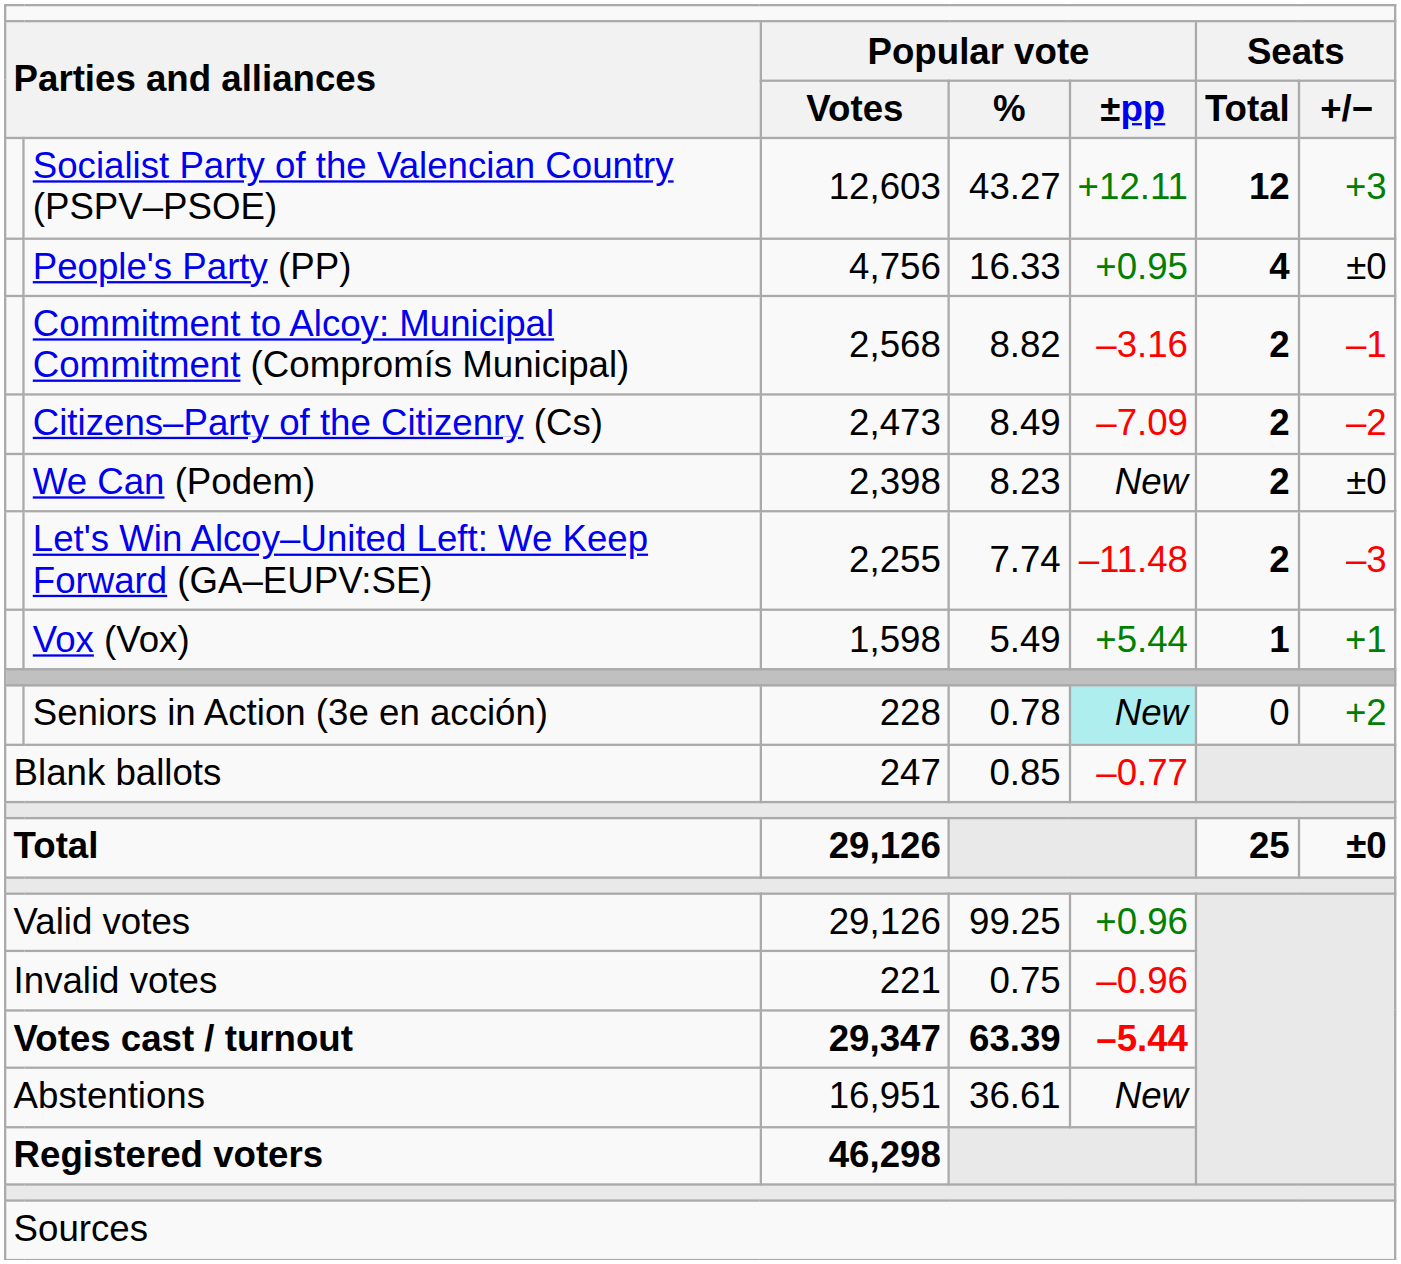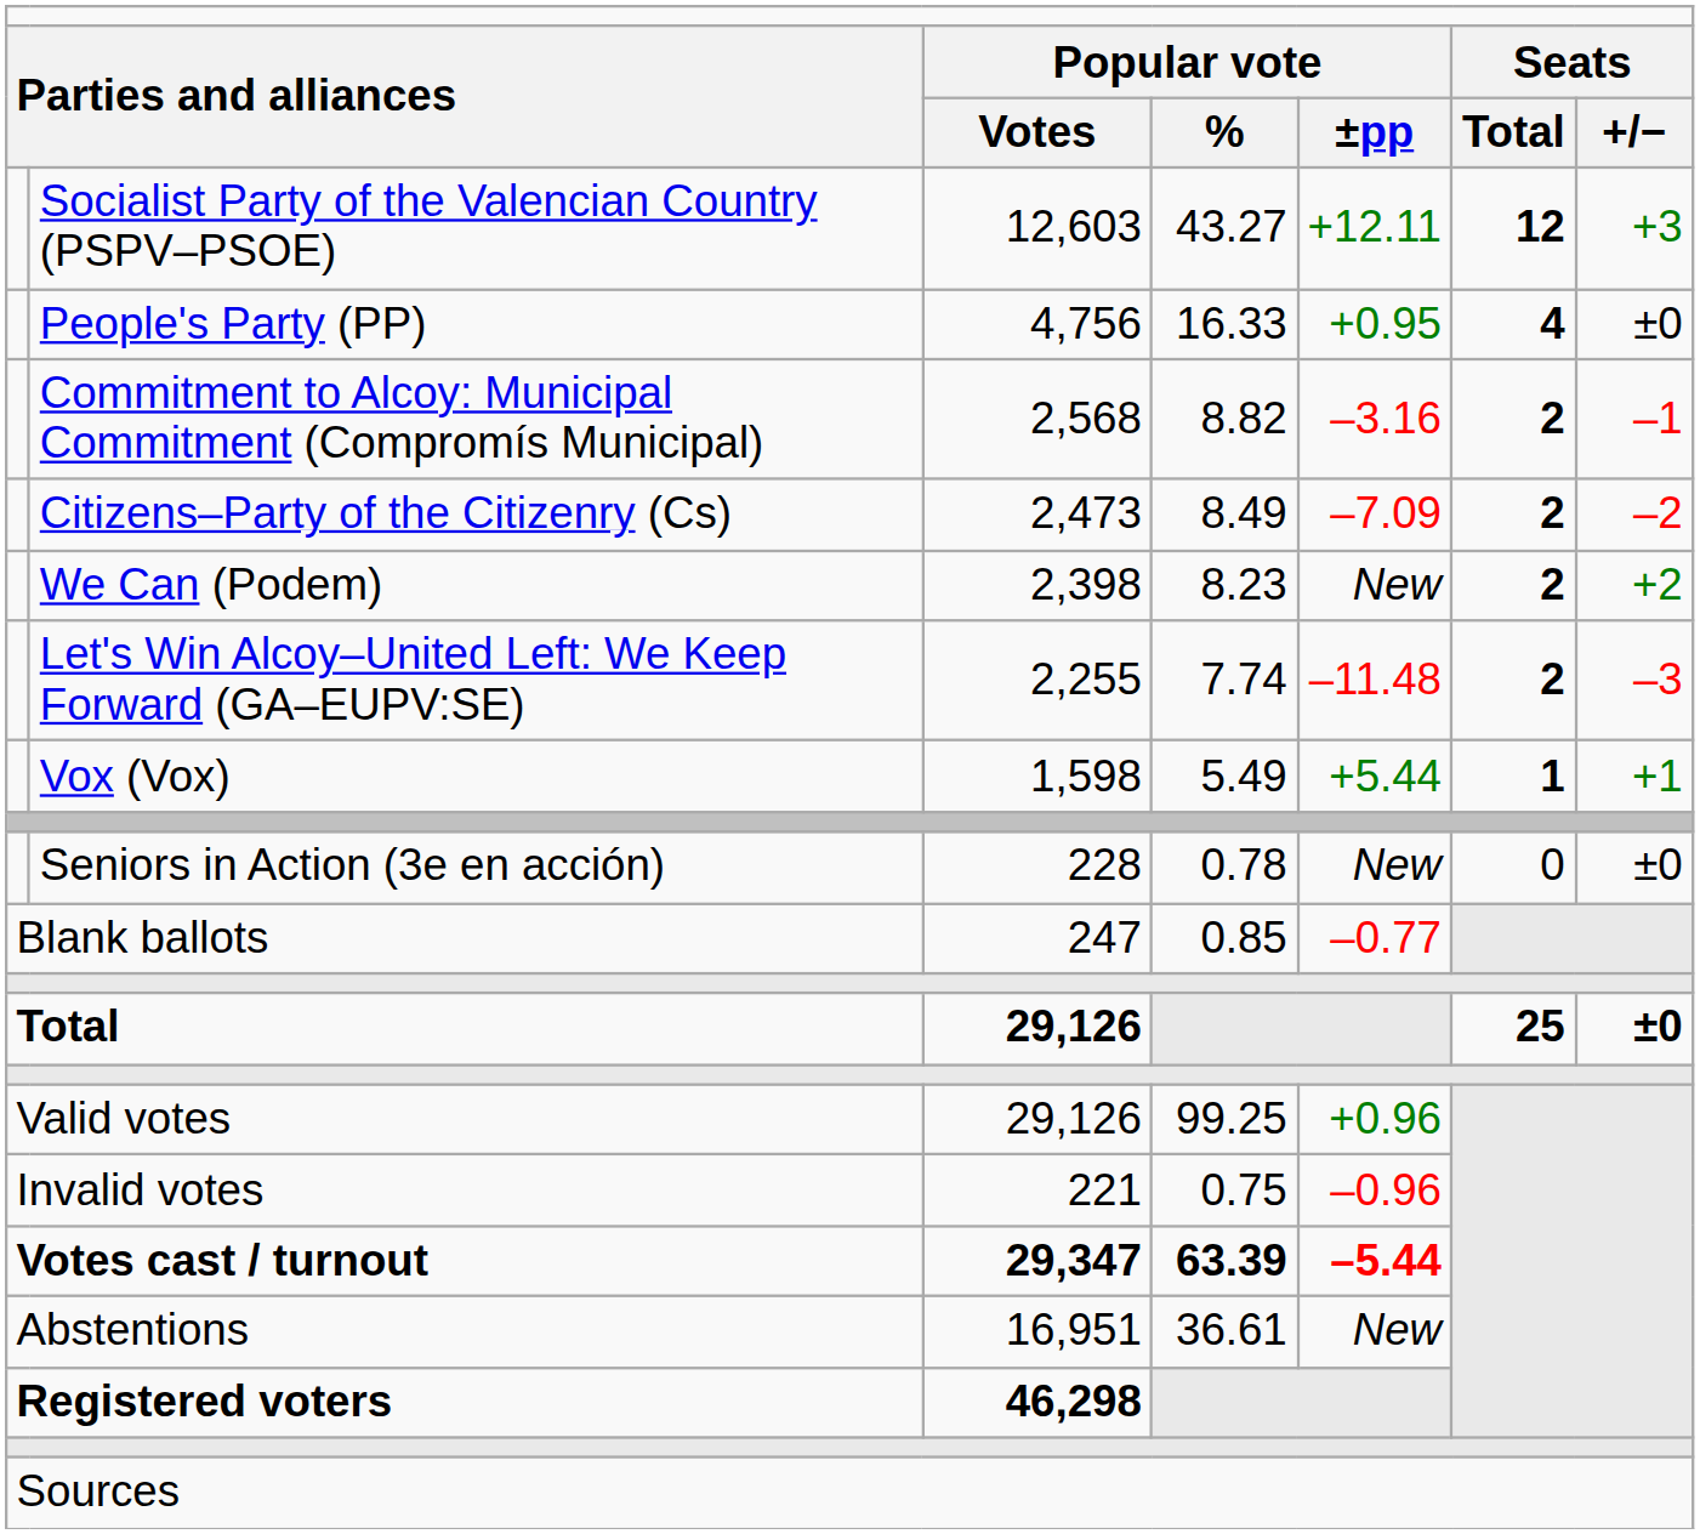We Can (Podem) | column 7: ±0 -> +2
Seniors in Action (3e en acción) | column 5: paleturquoise background -> no background
Seniors in Action (3e en acción) | column 7: +2 -> ±0
